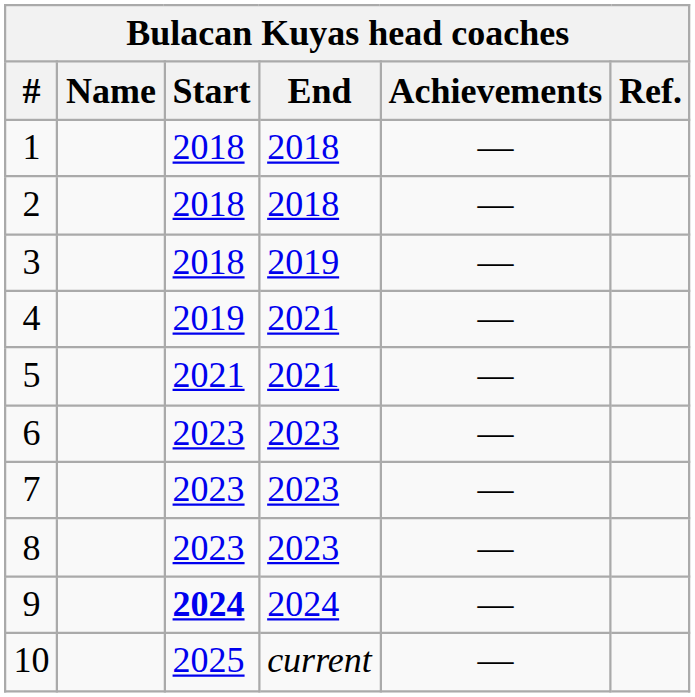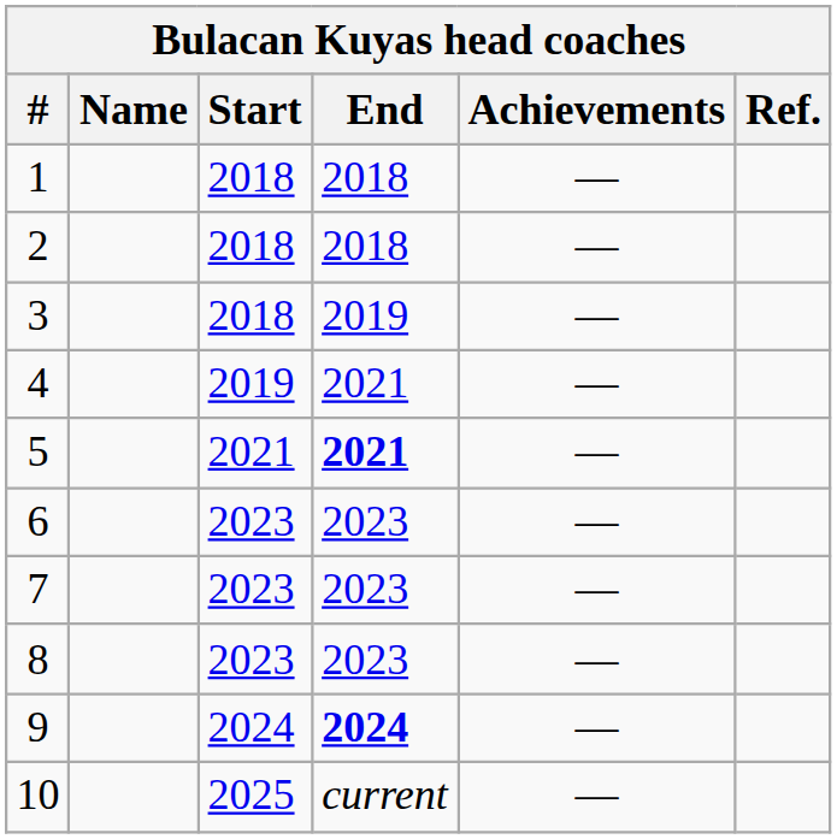5 | End: normal -> bold
9 | Start: bold -> normal
9 | End: normal -> bold
